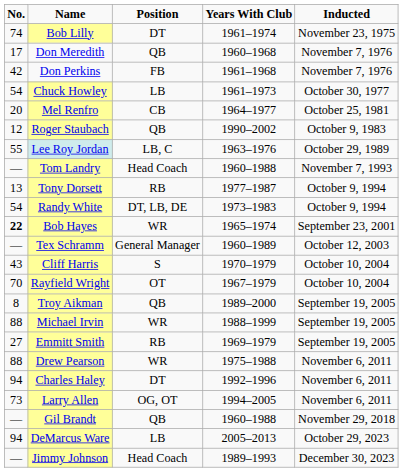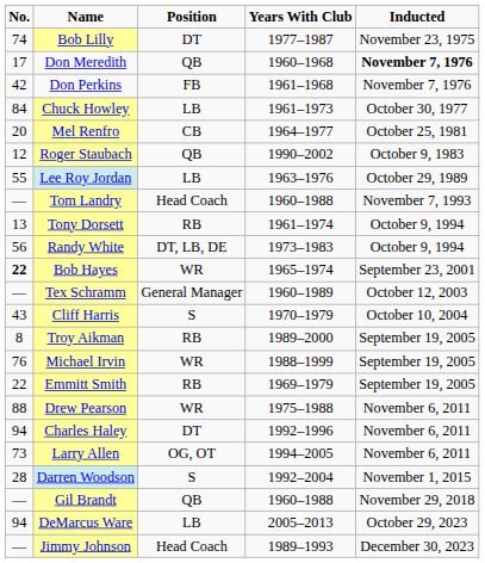Bob Lilly | Years With Club: 1961–1974 -> 1977–1987
Don Meredith | Inducted: normal -> bold
Chuck Howley | No.: 54 -> 84
Lee Roy Jordan | Position: LB, C -> LB
Tony Dorsett | Years With Club: 1977–1987 -> 1961–1974
Randy White | No.: 54 -> 56
- row: 70 | Rayfield Wright | OT | 1967–1979 | October 10, 2004
Troy Aikman | Position: QB -> RB
Michael Irvin | No.: 88 -> 76
Emmitt Smith | No.: 27 -> 22
+ row: 28 | Darren Woodson | S | 1992–2004 | November 1, 2015
